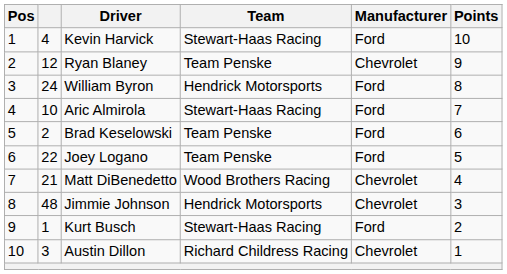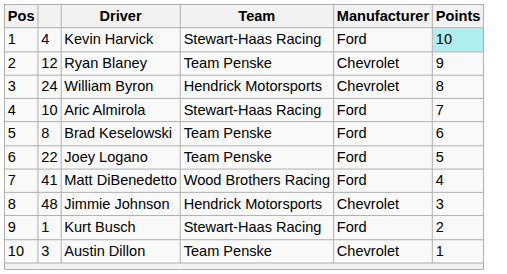Kevin Harvick | Points: no background -> paleturquoise background
William Byron | Manufacturer: Ford -> Chevrolet
Brad Keselowski | column 2: 2 -> 8
Matt DiBenedetto | column 2: 21 -> 41
Matt DiBenedetto | Manufacturer: Chevrolet -> Ford
Austin Dillon | Team: Richard Childress Racing -> Team Penske
